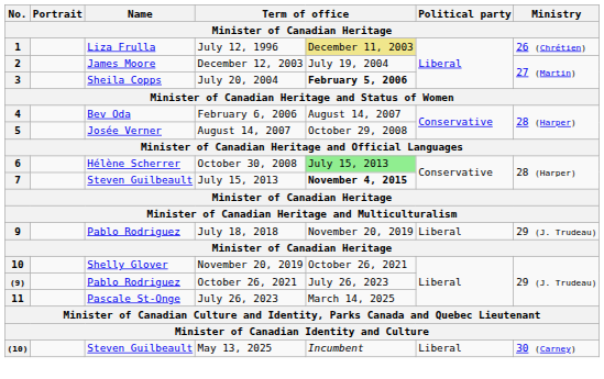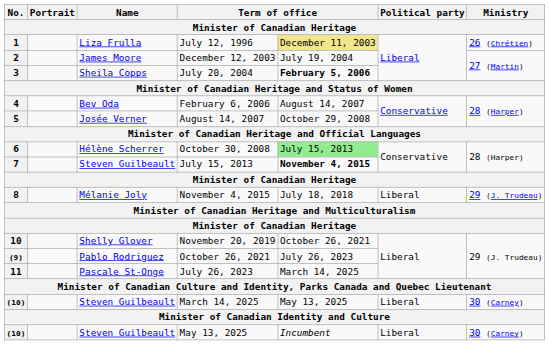+ row: 8 | Mélanie Joly | November 4, 2015 | July 18, 2018 | Liberal | 29 (J. Trudeau)
- row: 9 | Pablo Rodriguez | July 18, 2018 | November 20, 2019 | Liberal | 29 (J. Trudeau)
+ row: (10) | Steven Guilbeault | March 14, 2025 | May 13, 2025 | Liberal | 30 (Carney)
